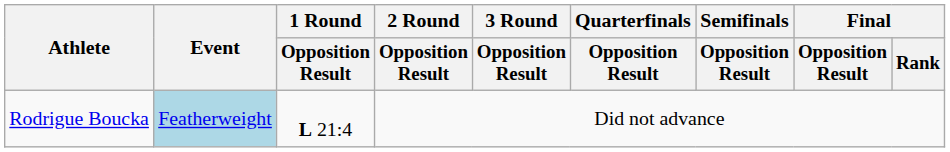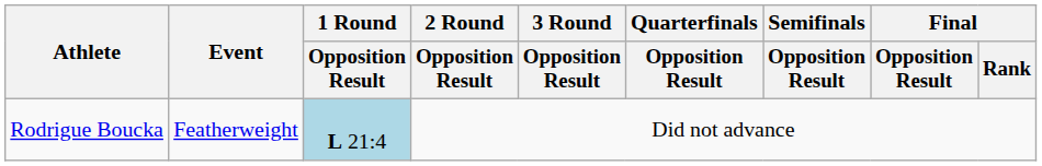Rodrigue Boucka | Event: lightblue background -> no background
Rodrigue Boucka | 1 Round / Opposition Result: no background -> lightblue background
